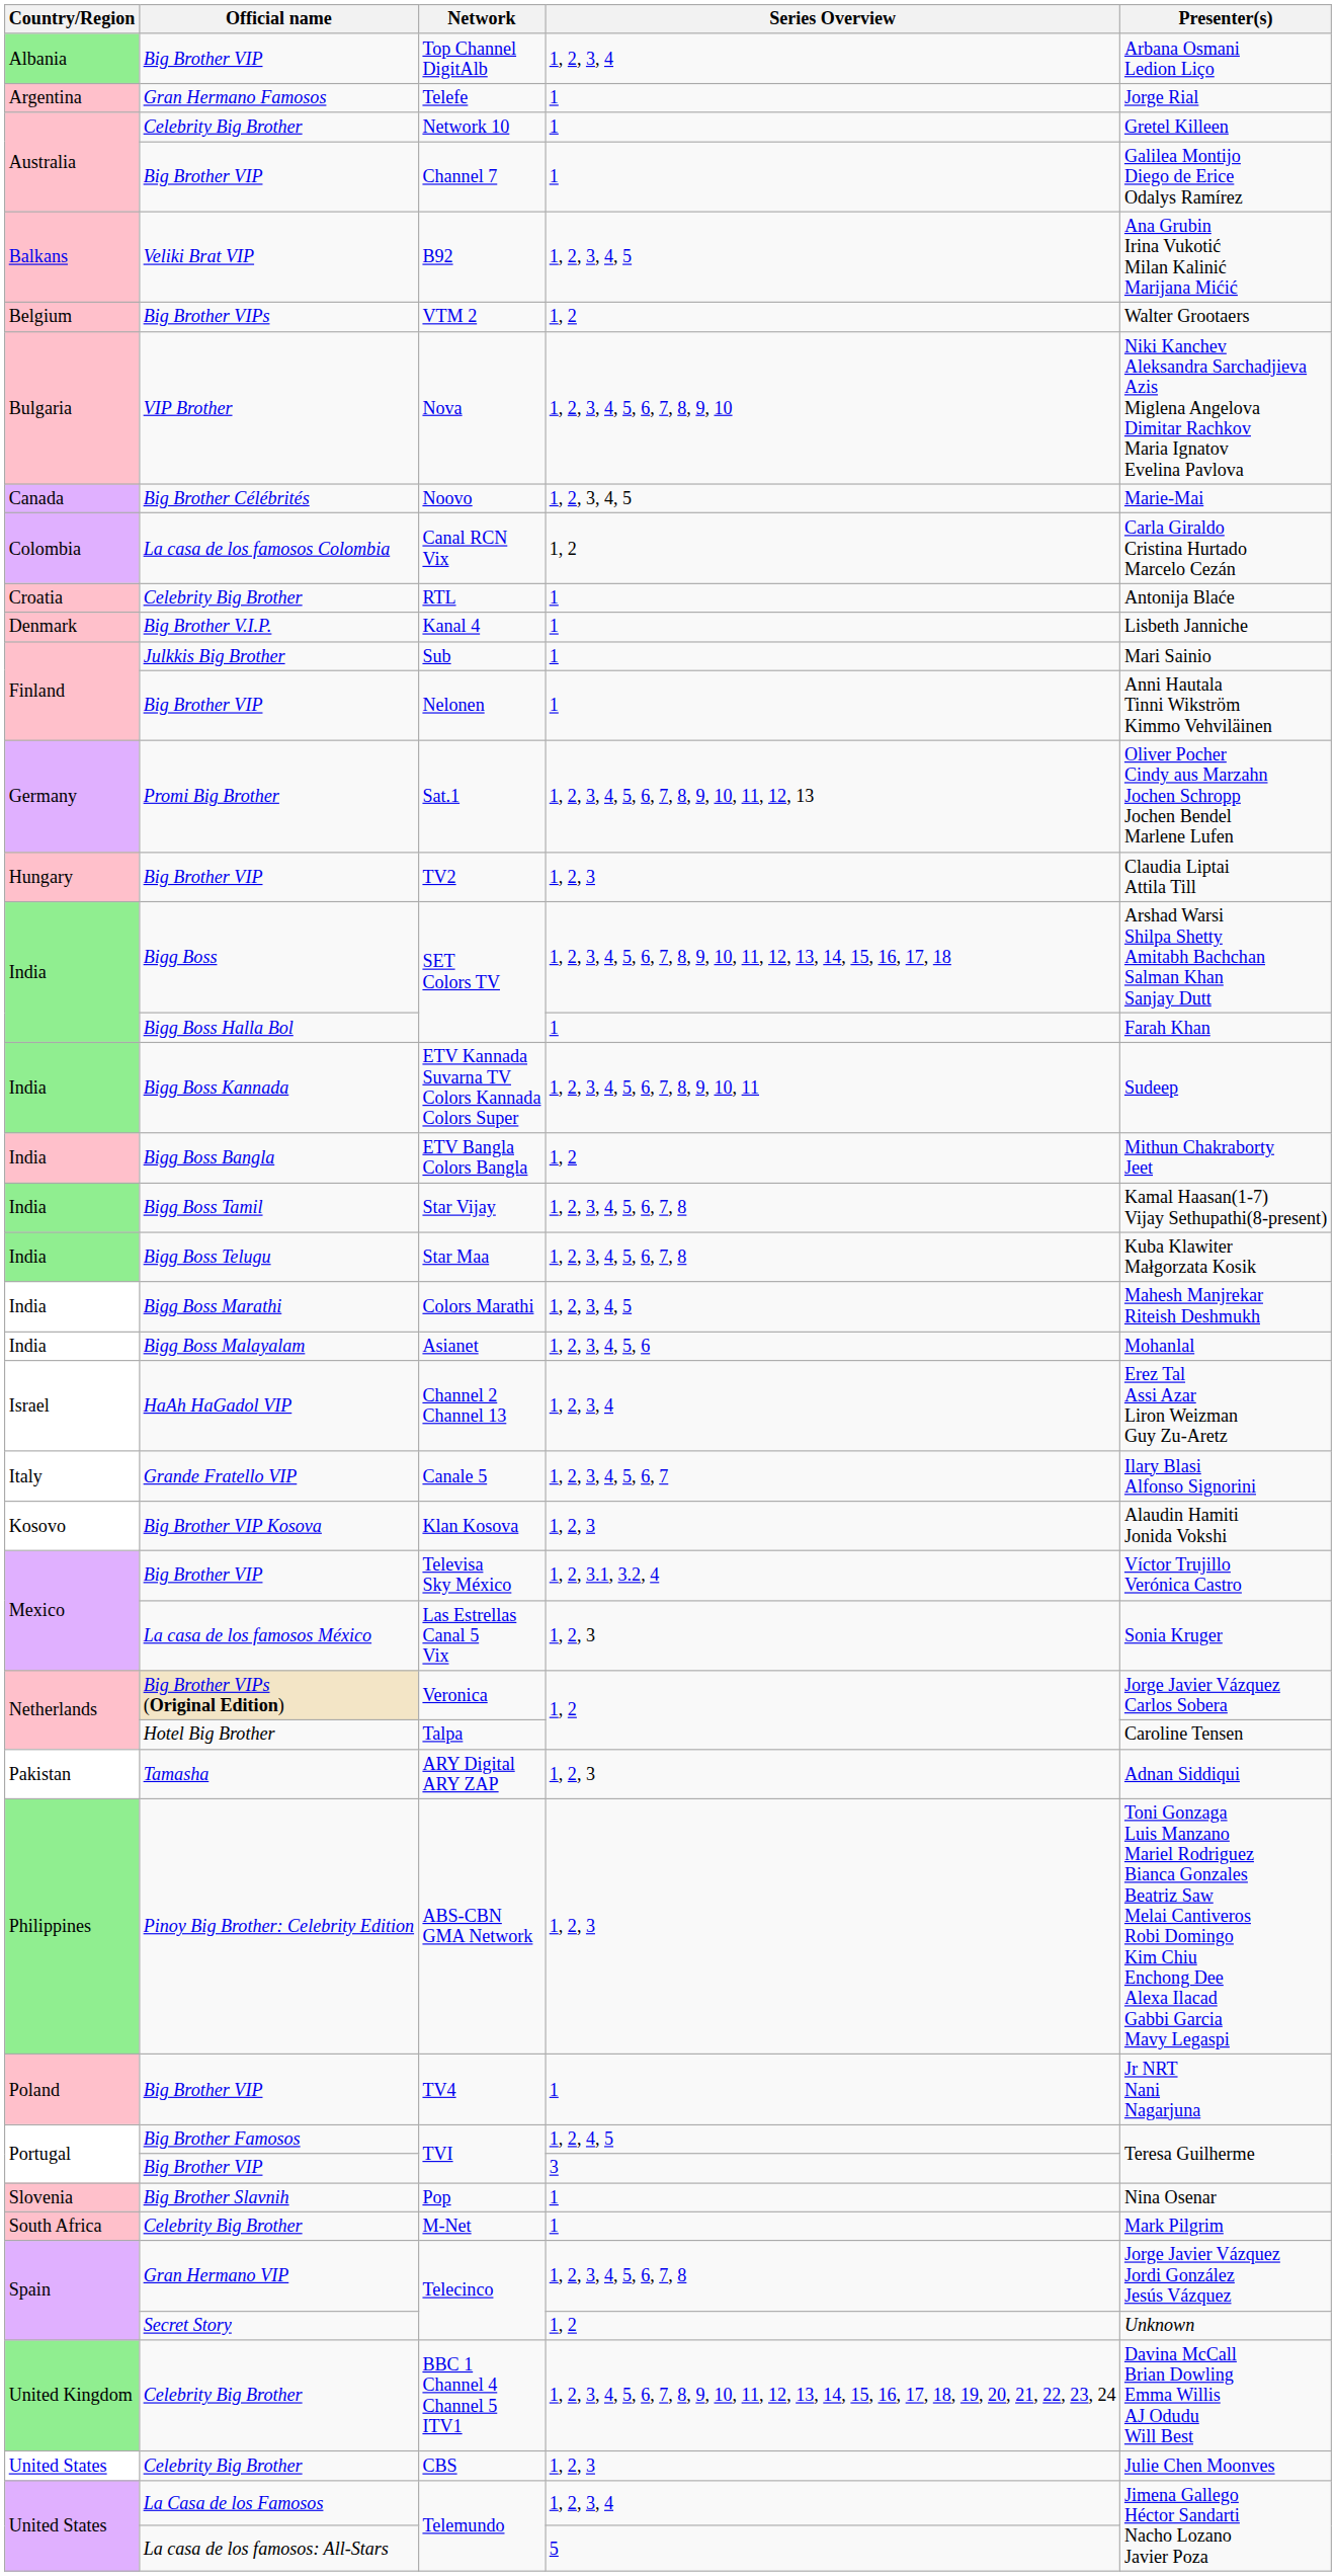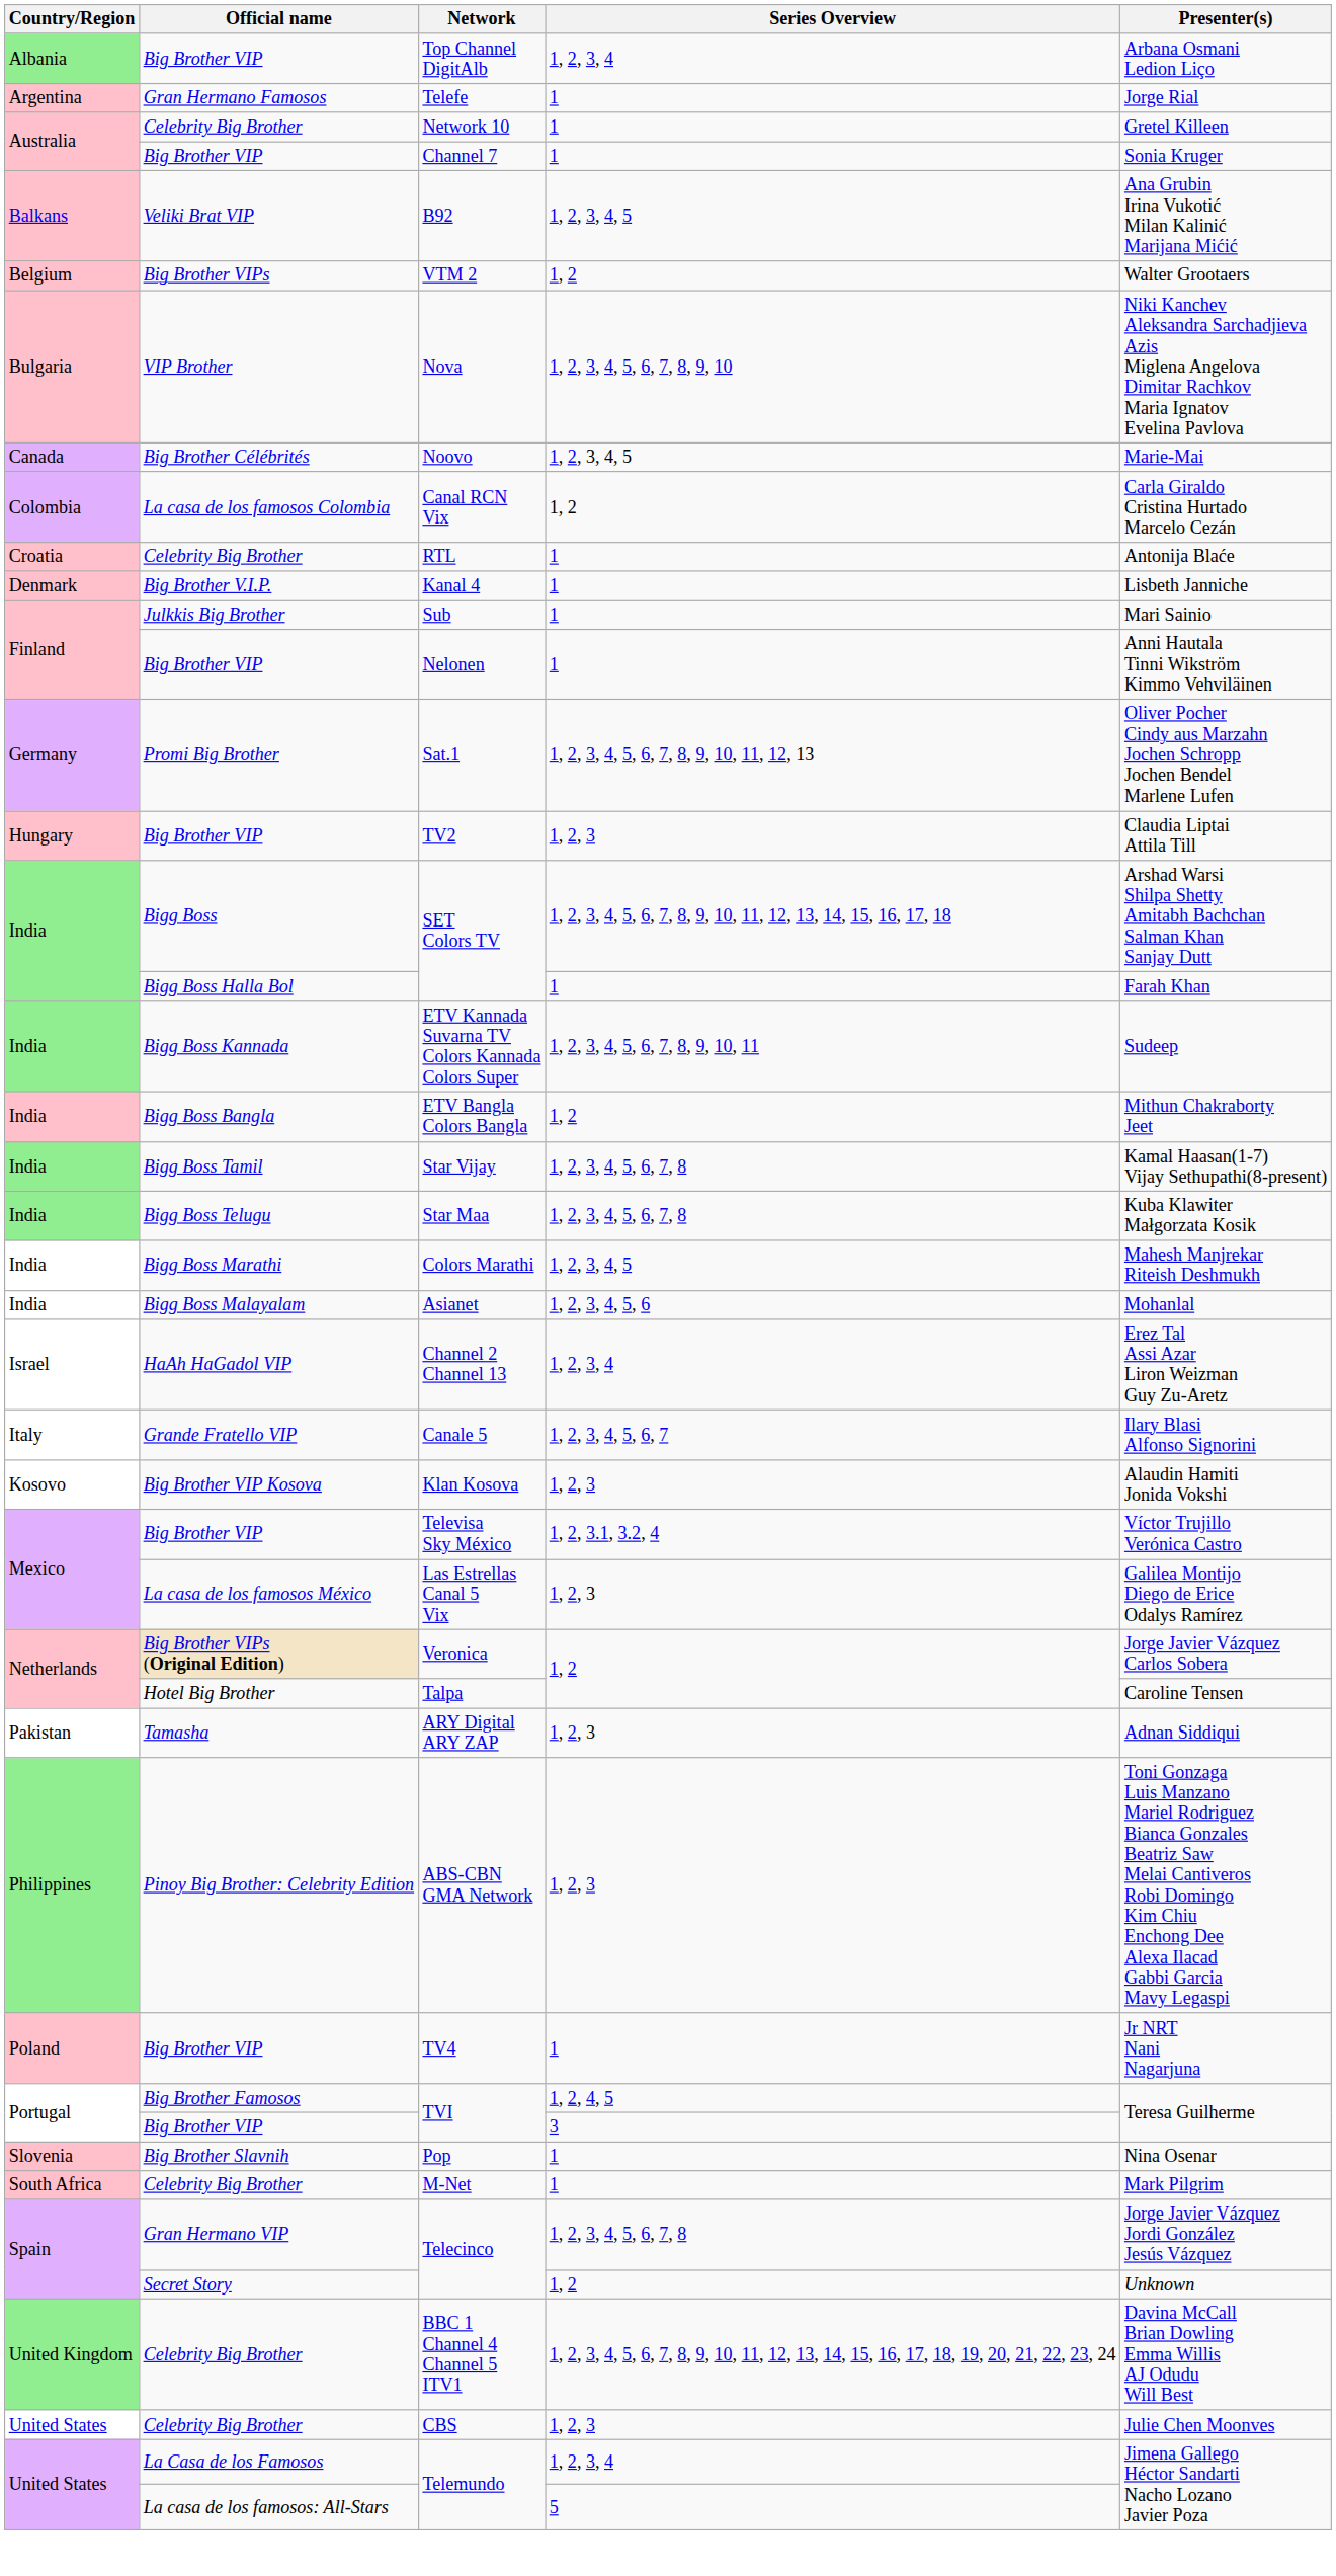Channel 7 | Presenter(s): Galilea Montijo Diego de Erice Odalys Ramírez -> Sonia Kruger
Las Estrellas Canal 5 Vix | Presenter(s): Sonia Kruger -> Galilea Montijo Diego de Erice Odalys Ramírez
